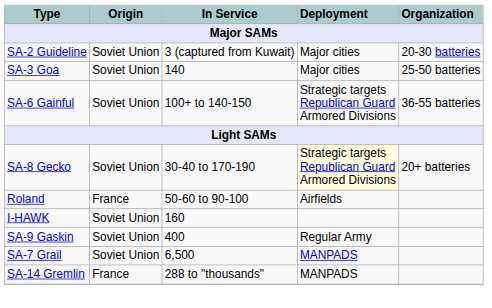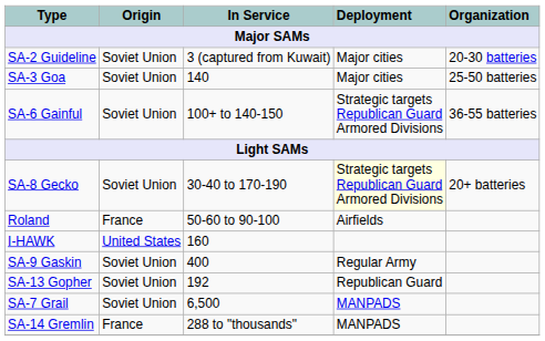I-HAWK | Origin: Soviet Union -> United States
+ row: SA-13 Gopher | Soviet Union | 192 | Republican Guard
